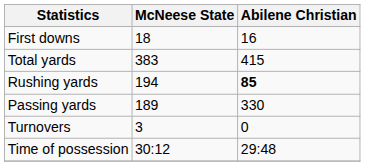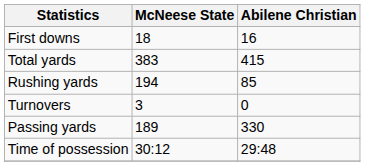Rushing yards | Abilene Christian: bold -> normal
rows swapped: Passing yards <-> Turnovers
